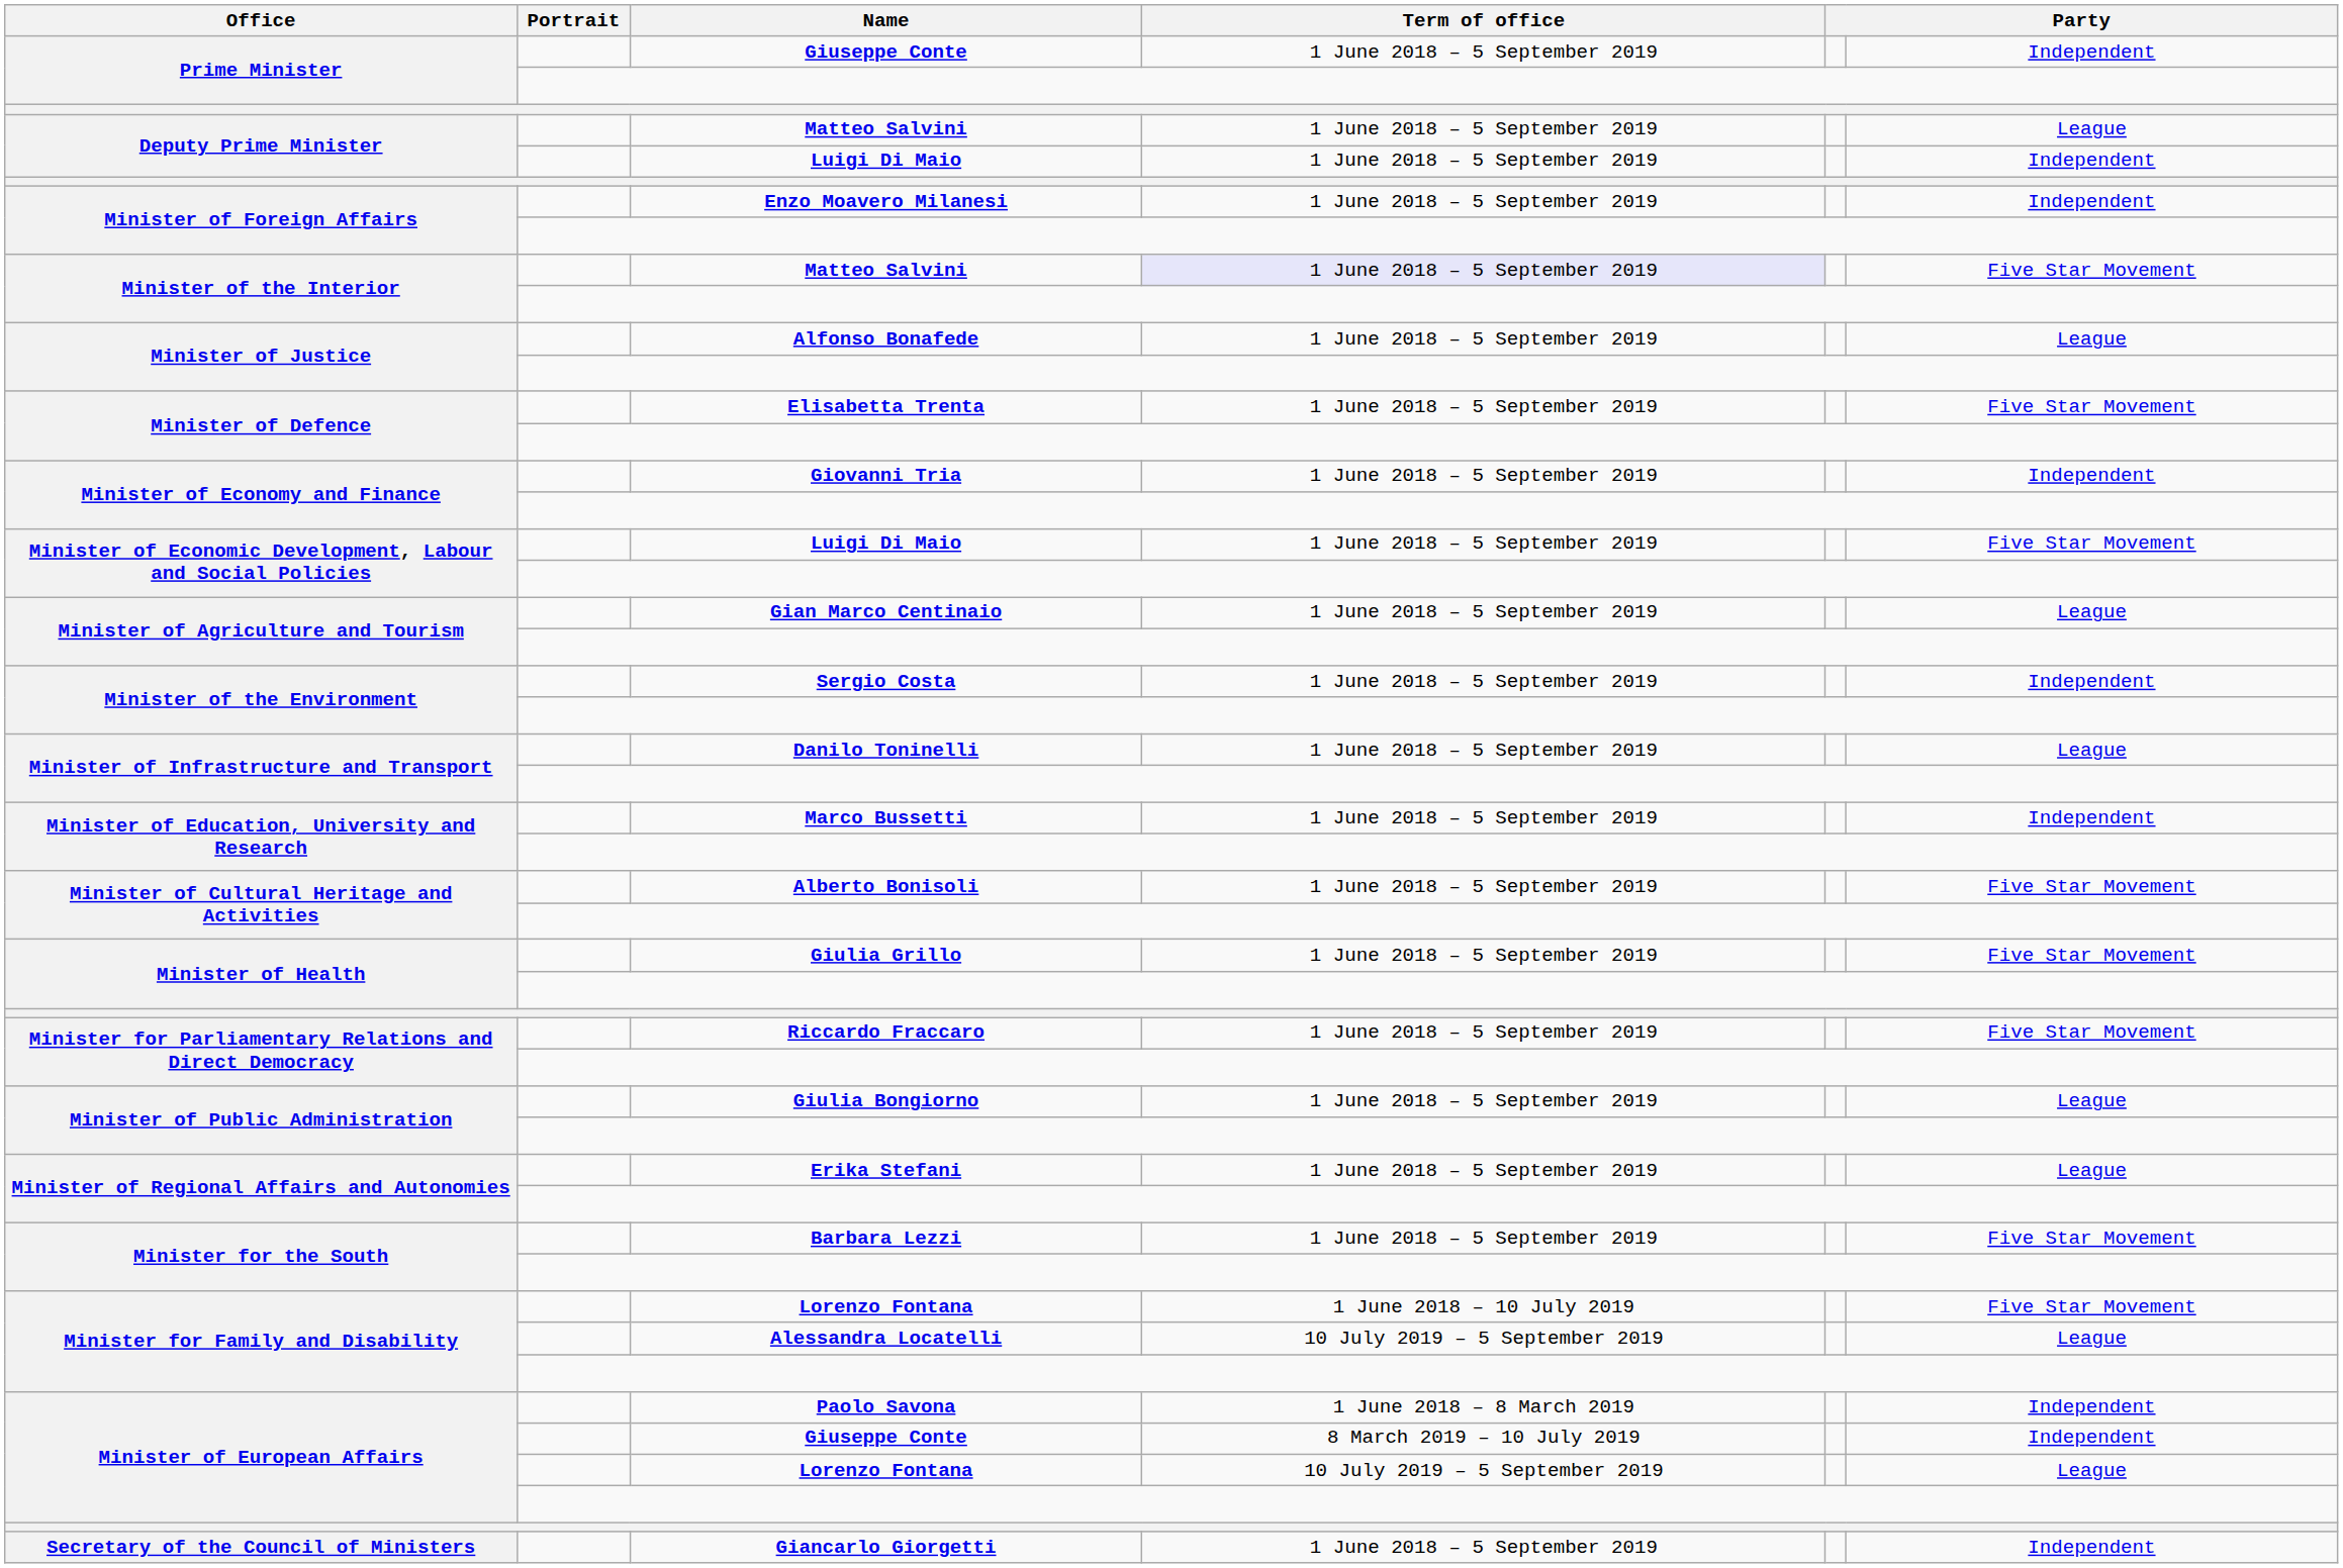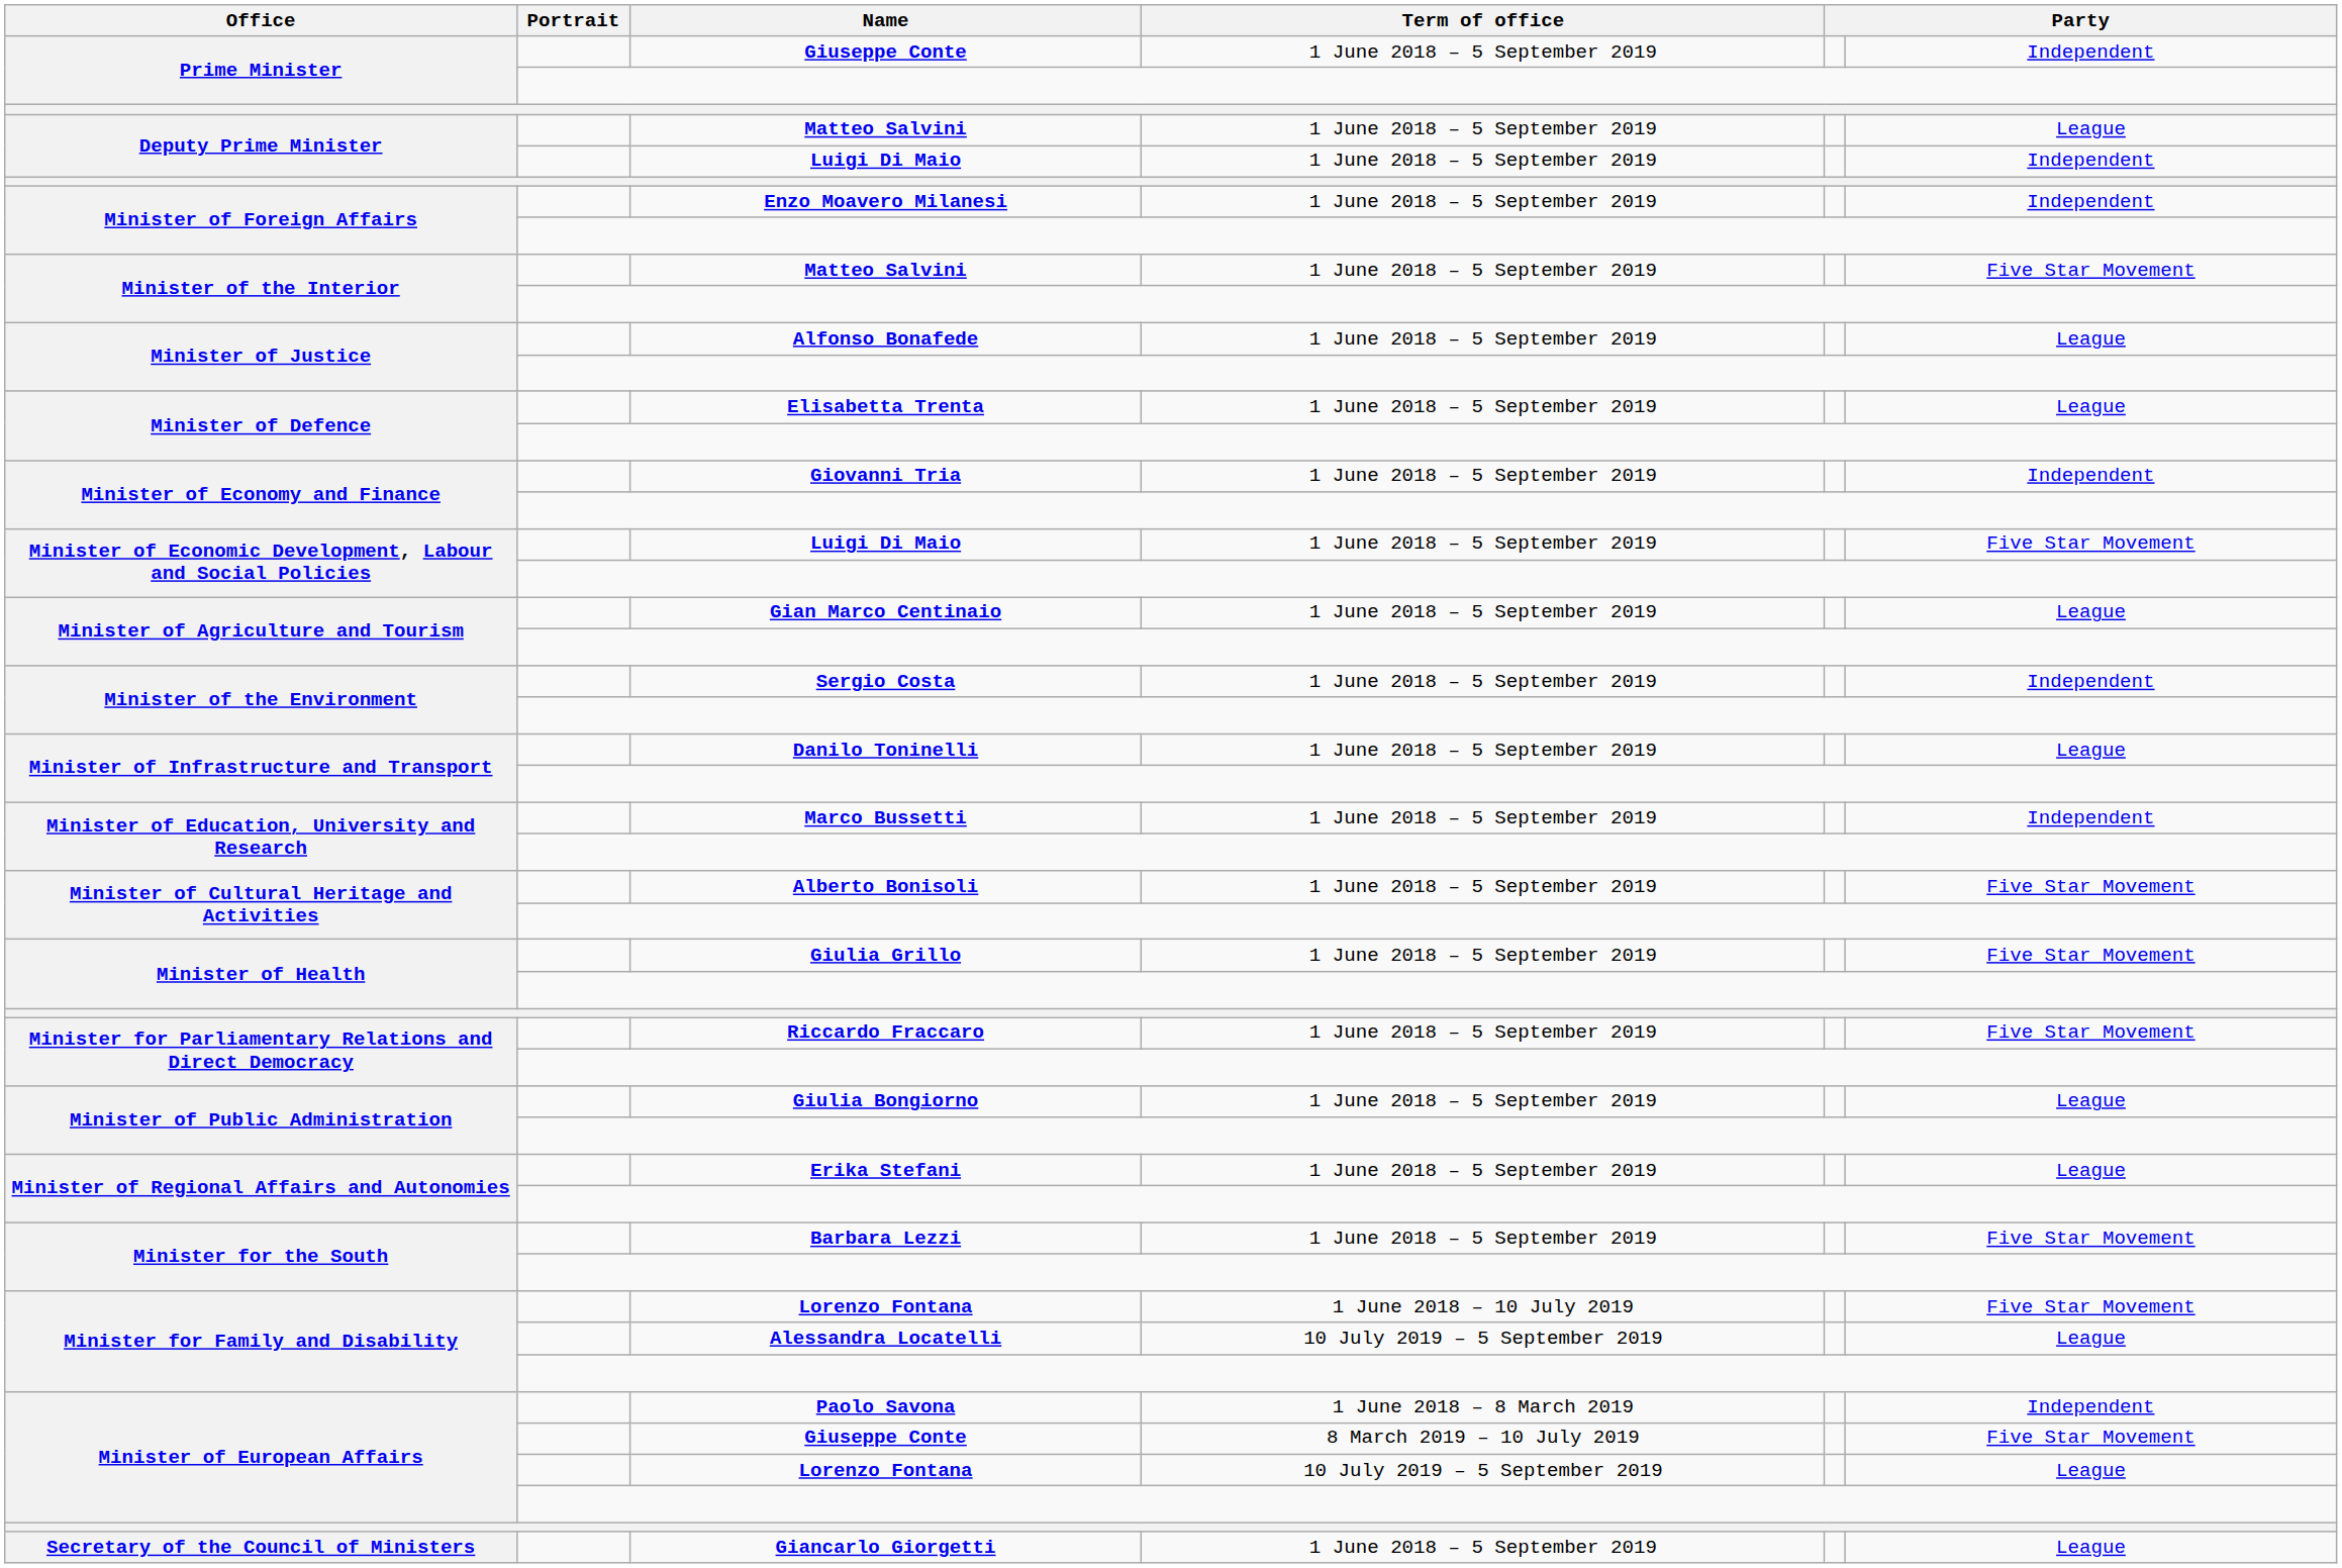Minister of the Interior / Matteo Salvini | Term of office: lavender background -> no background
Elisabetta Trenta | column 6: Five Star Movement -> League
Minister of European Affairs / Giuseppe Conte | column 6: Independent -> Five Star Movement
Giancarlo Giorgetti | column 6: Independent -> League
